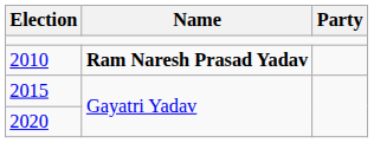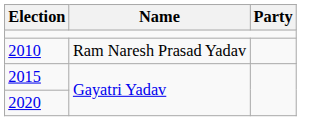2010 | Name: bold -> normal
